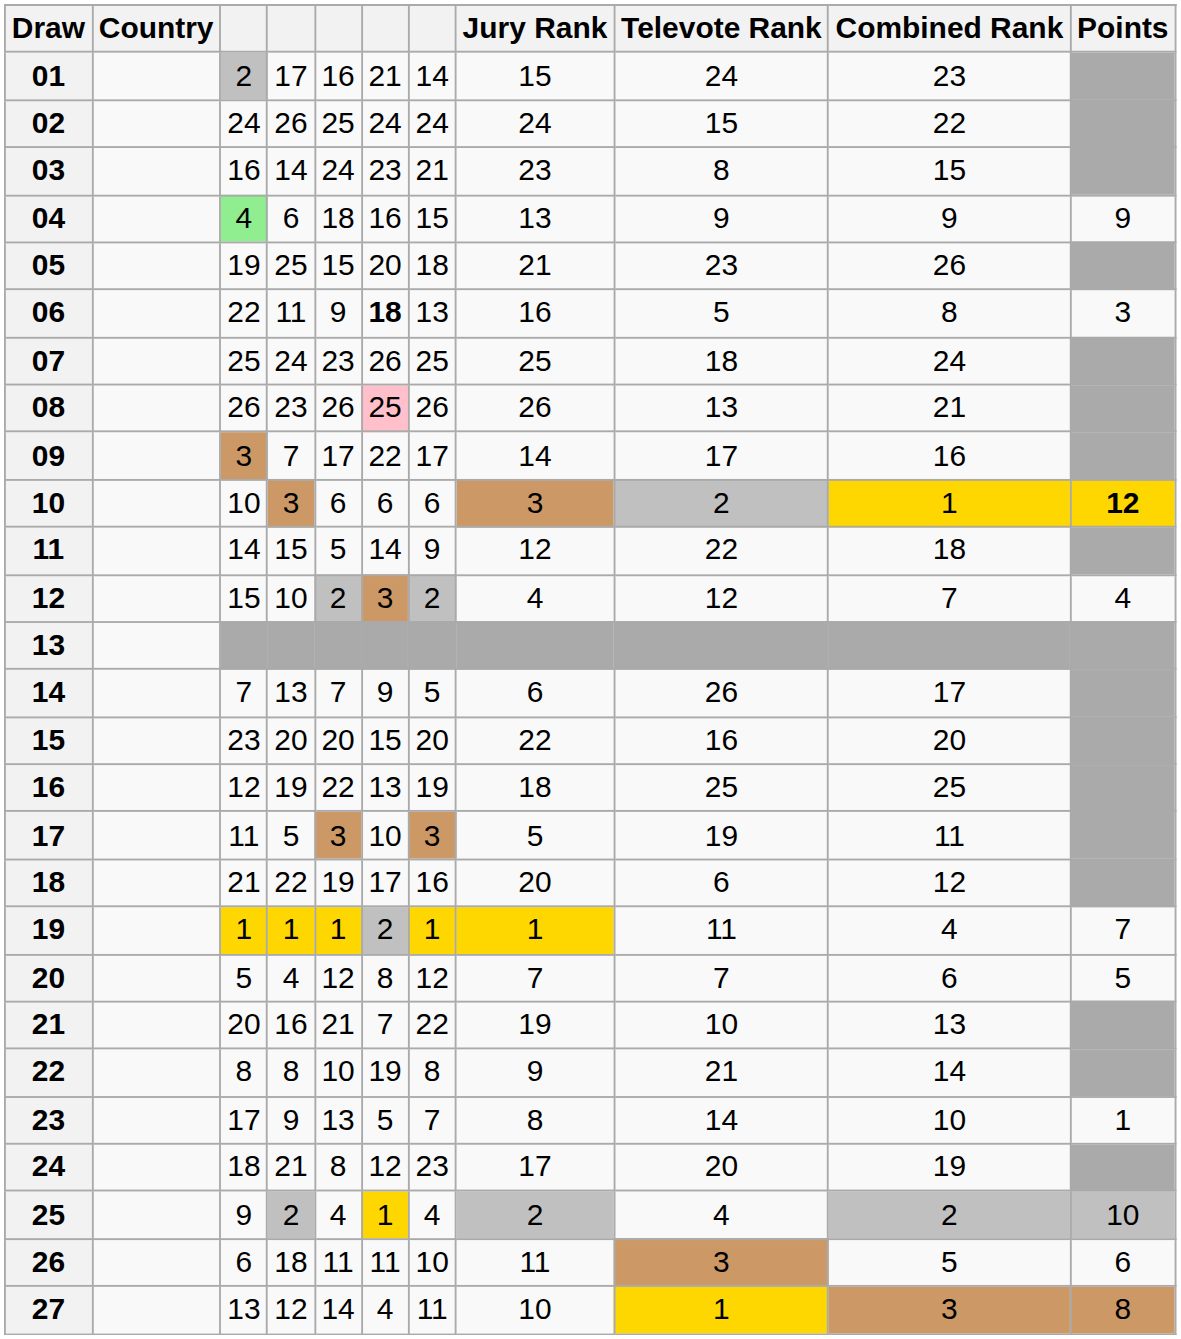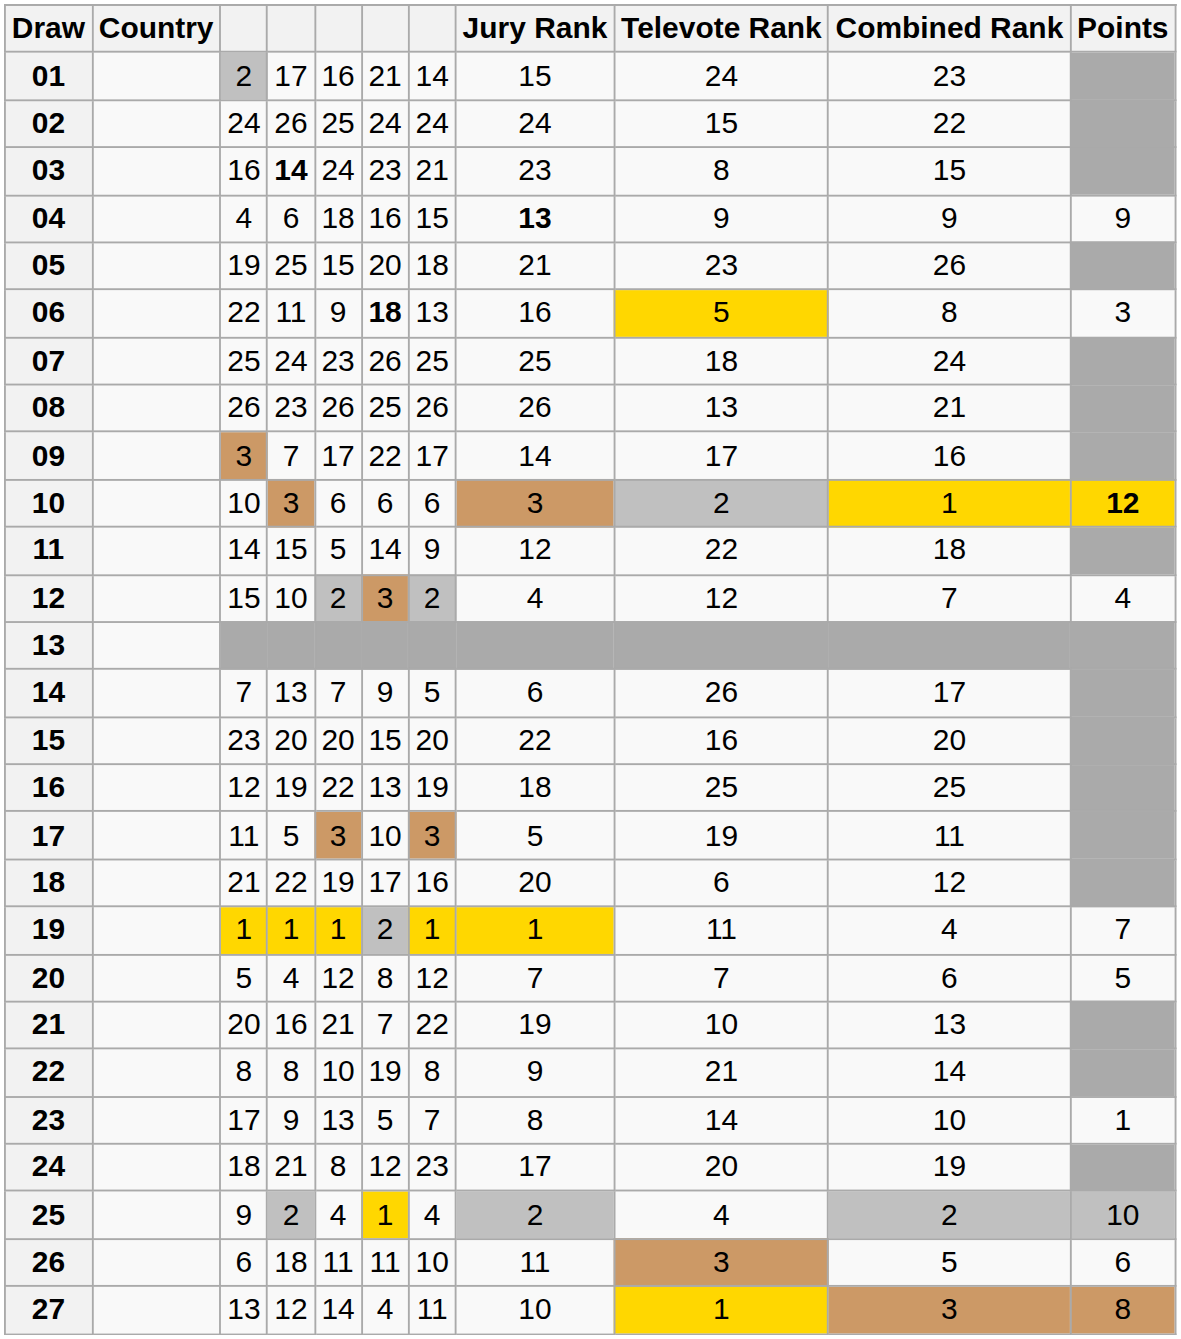03 | column 4: normal -> bold
04 | column 3: lightgreen background -> no background
04 | Jury Rank: normal -> bold
06 | Televote Rank: no background -> gold background
08 | column 6: pink background -> no background
